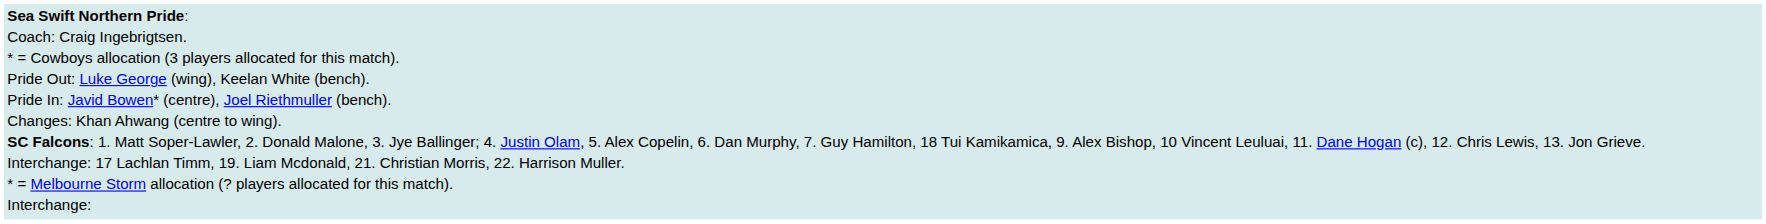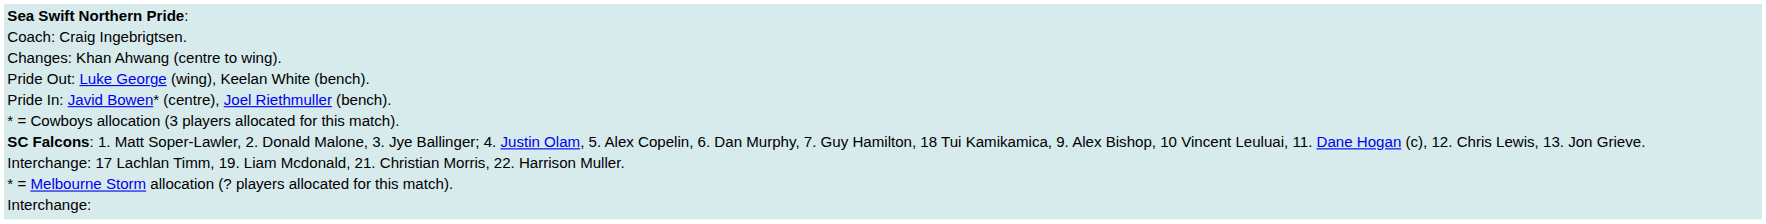row 3 | column 1: * = Cowboys allocation (3 players allocated for this match). -> Changes: Khan Ahwang (centre to wing).
row 6 | column 1: Changes: Khan Ahwang (centre to wing). -> * = Cowboys allocation (3 players allocated for this match).
